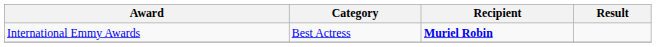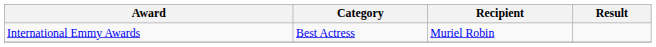International Emmy Awards | Recipient: bold -> normal
